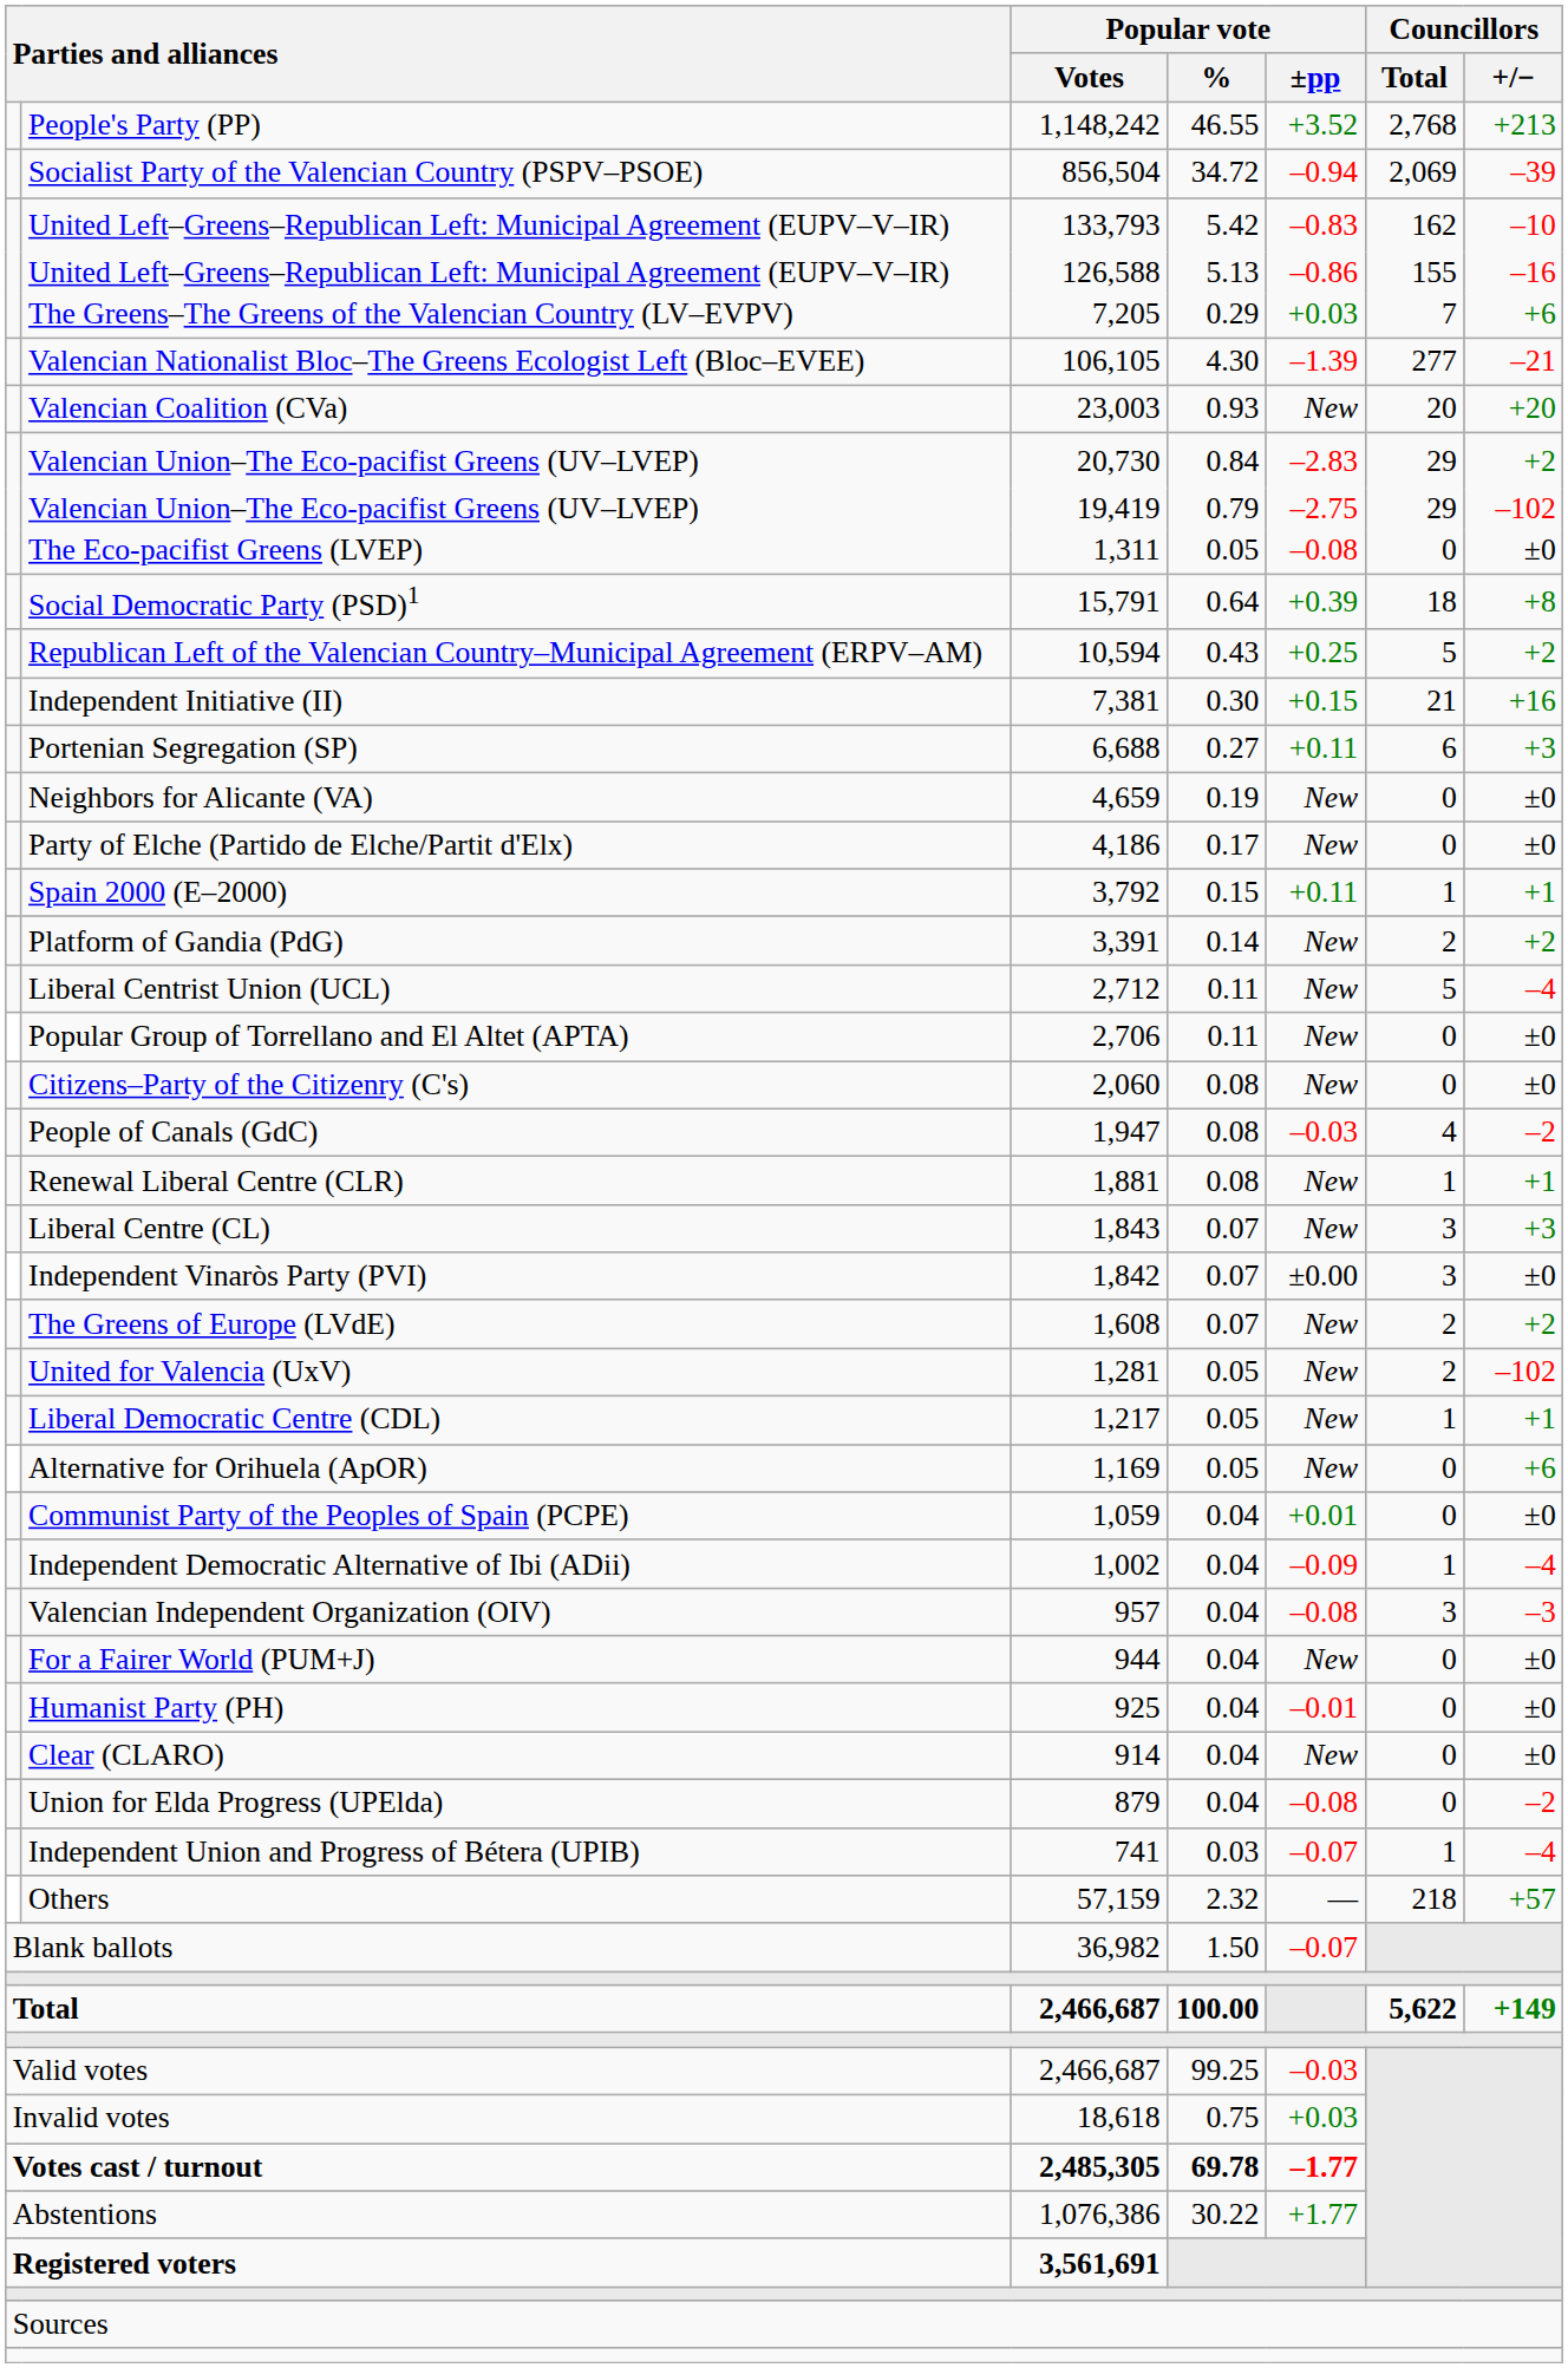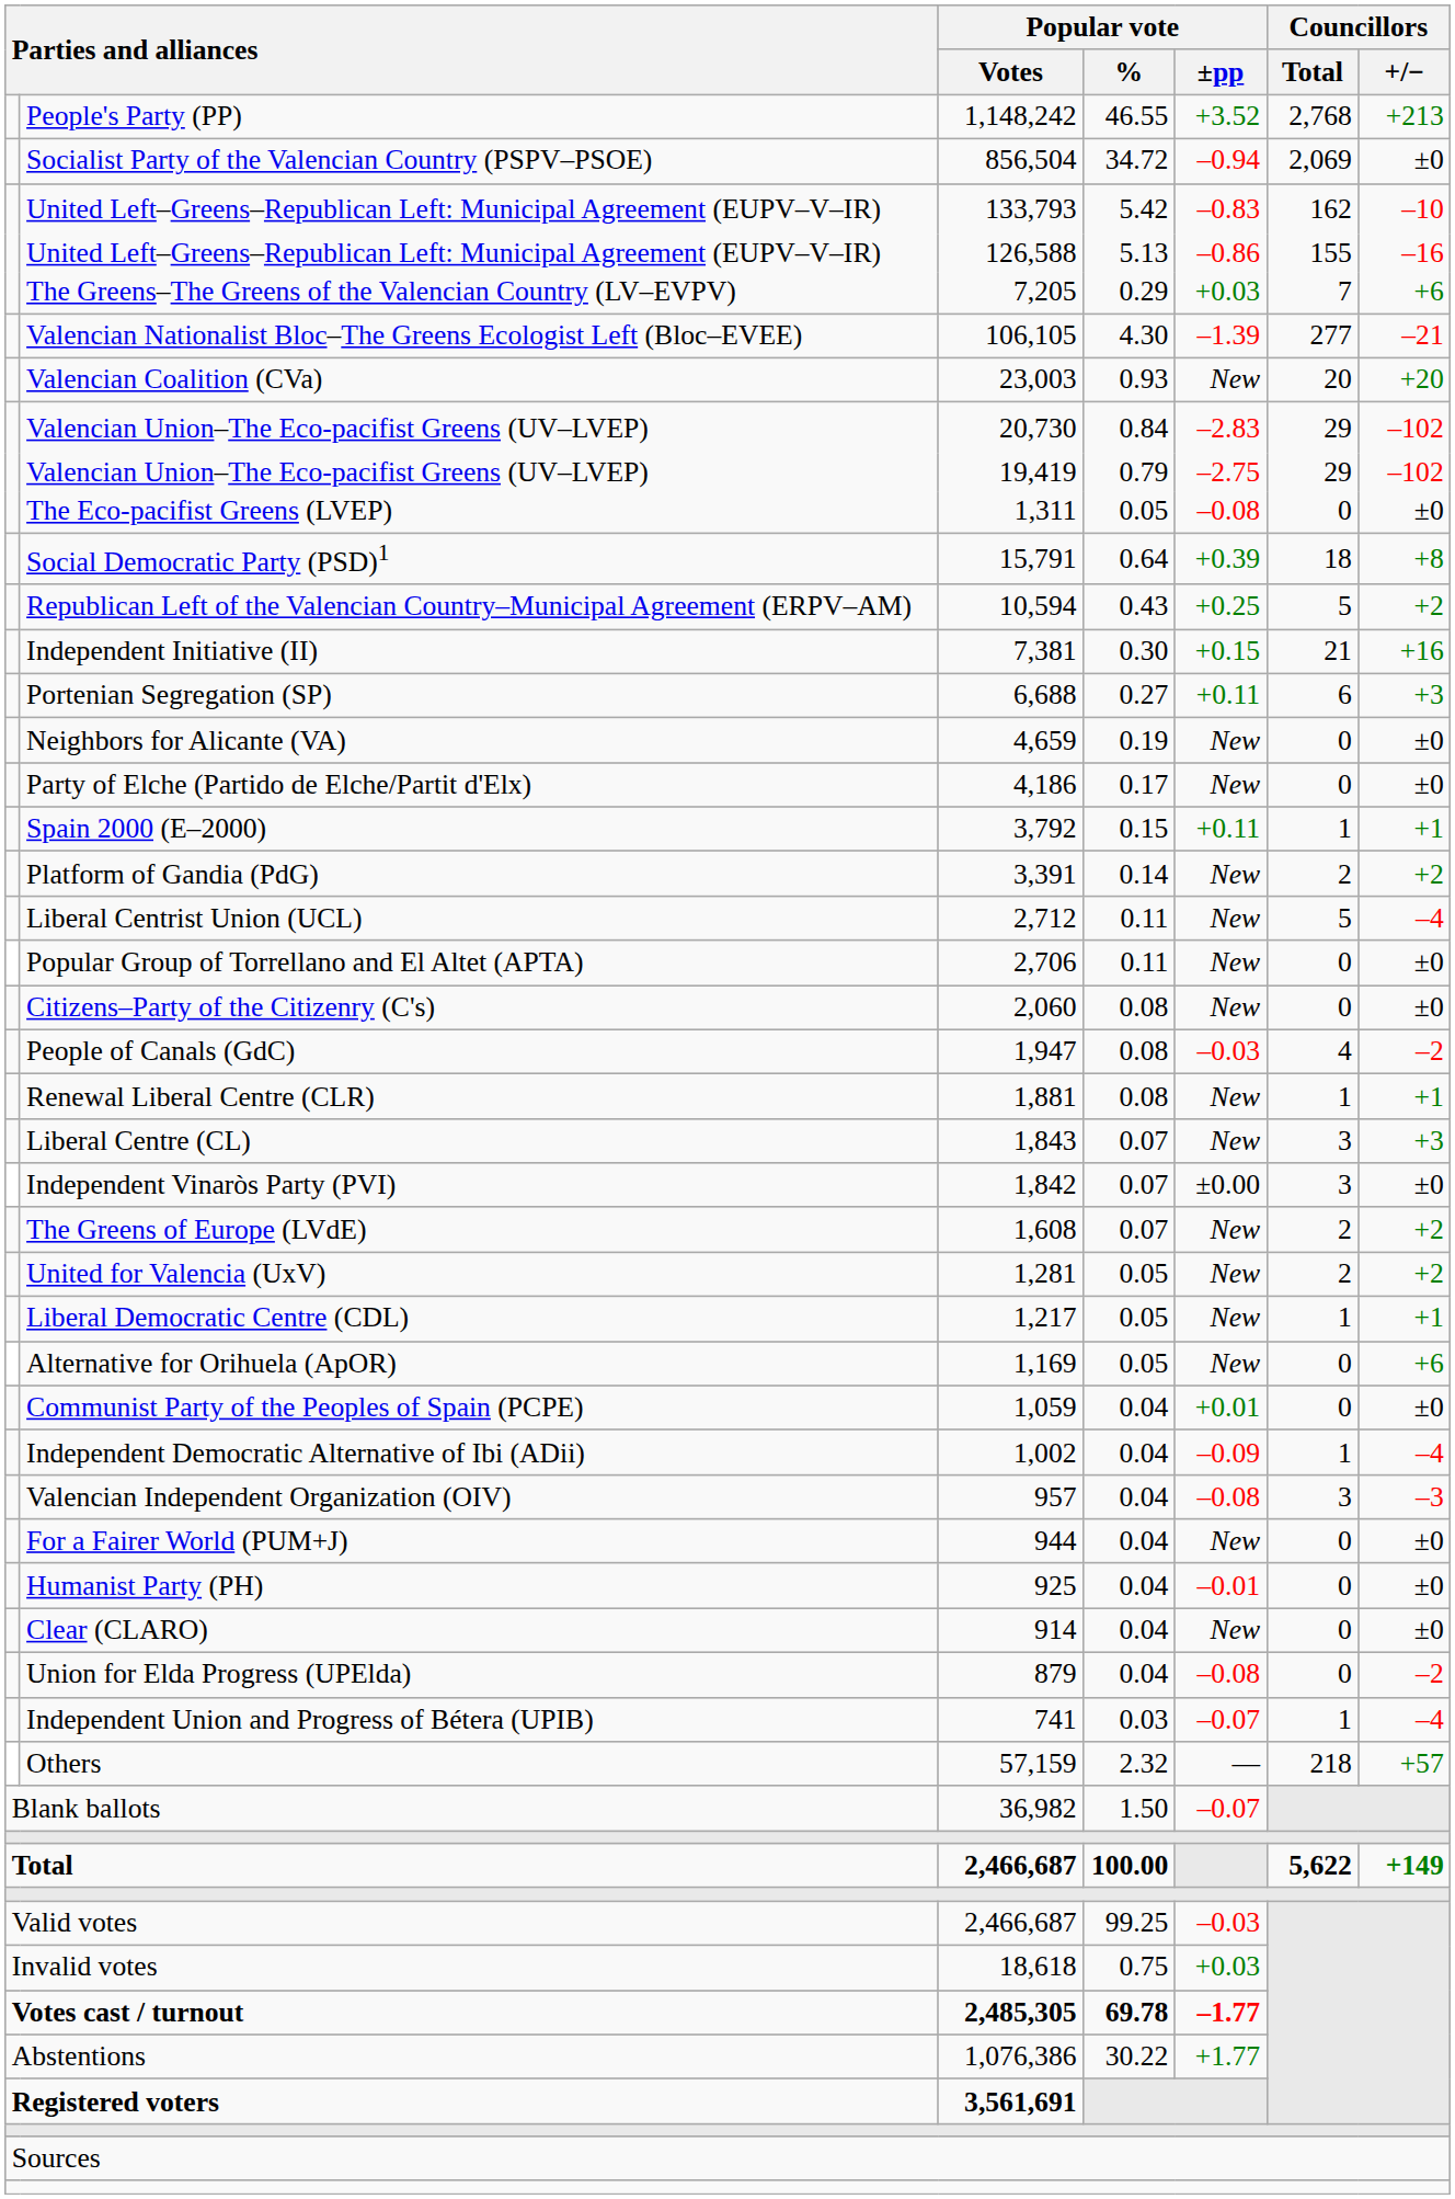Socialist Party of the Valencian Country (PSPV–PSOE) | Councillors / +/−: –39 -> ±0
Valencian Union–The Eco-pacifist Greens (UV–LVEP) / 20,730 | Councillors / +/−: +2 -> –102
United for Valencia (UxV) | Councillors / +/−: –102 -> +2
